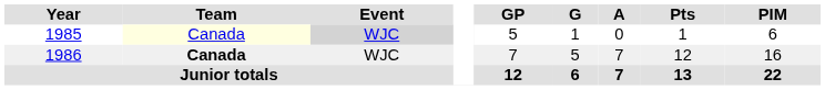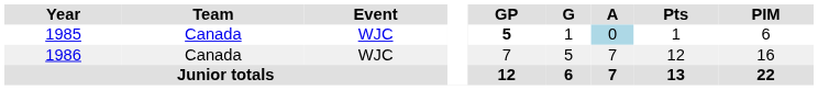1985 | Team: lightyellow background -> no background
1985 | Event: lightgrey background -> no background
1985 | GP: normal -> bold
1985 | A: no background -> lightblue background
1986 | Team: bold -> normal
